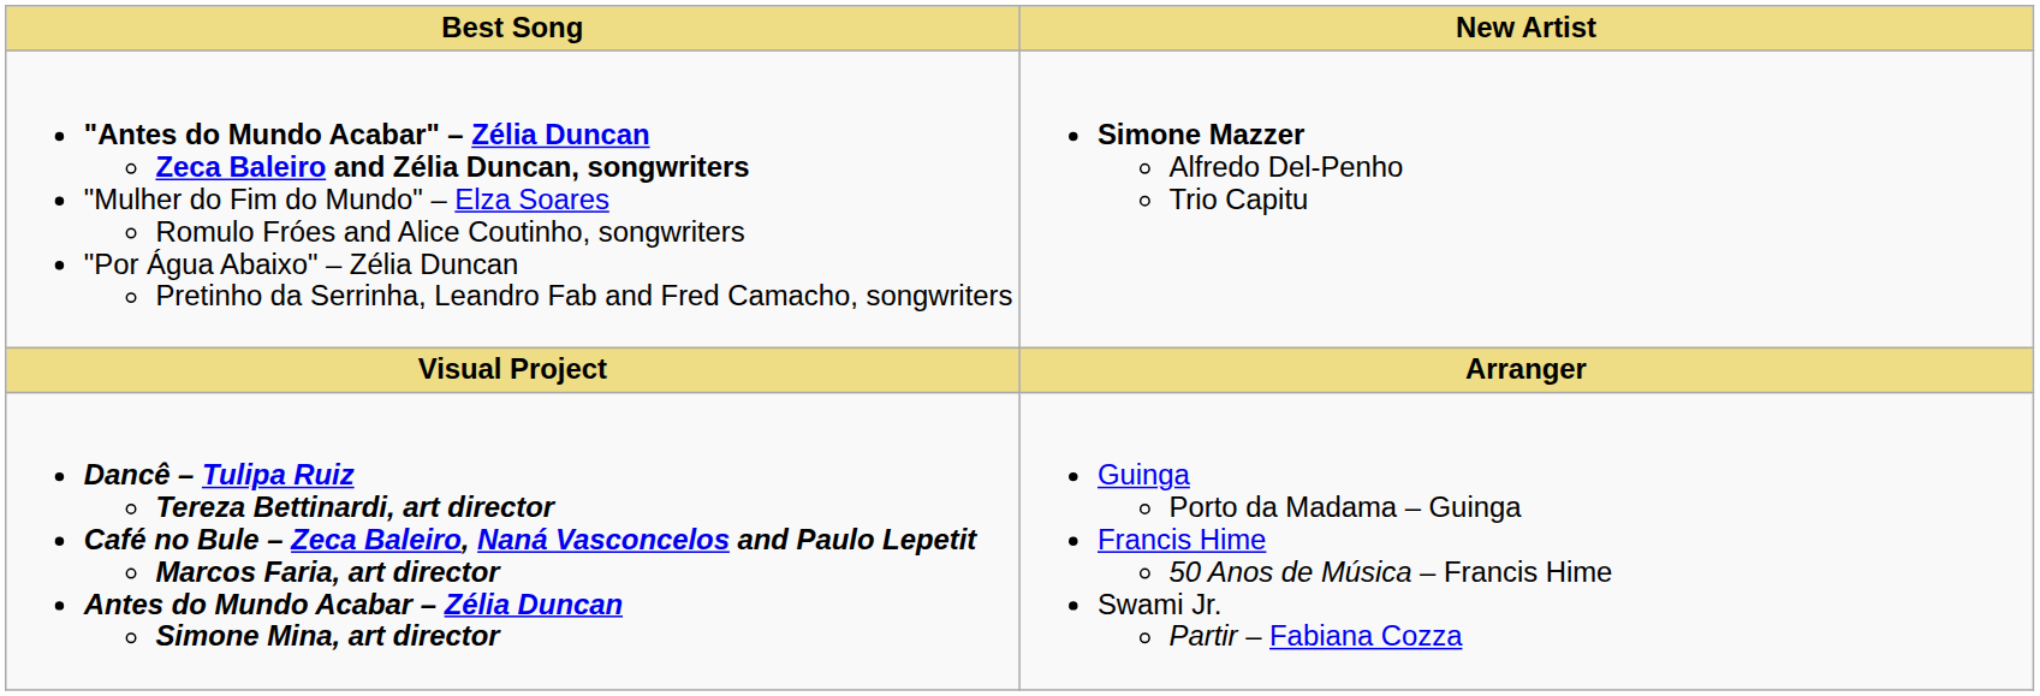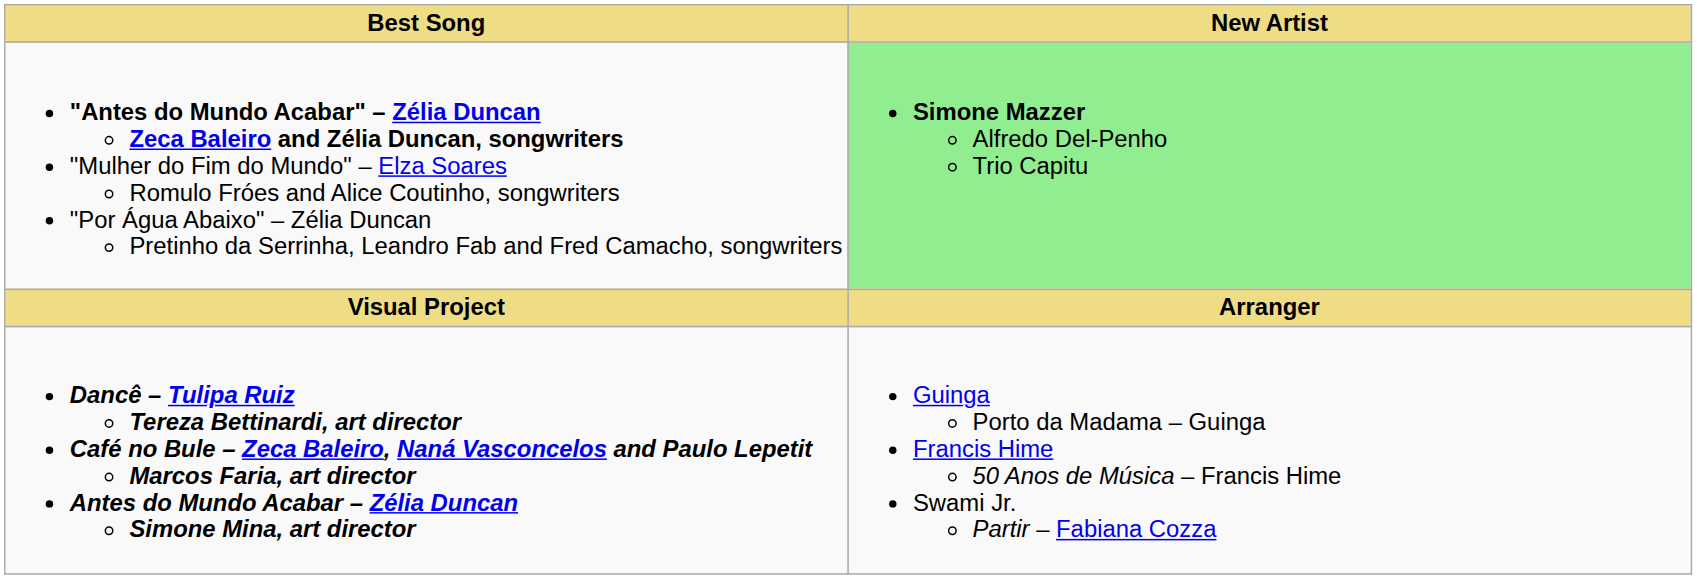row 2 | New Artist: no background -> lightgreen background
